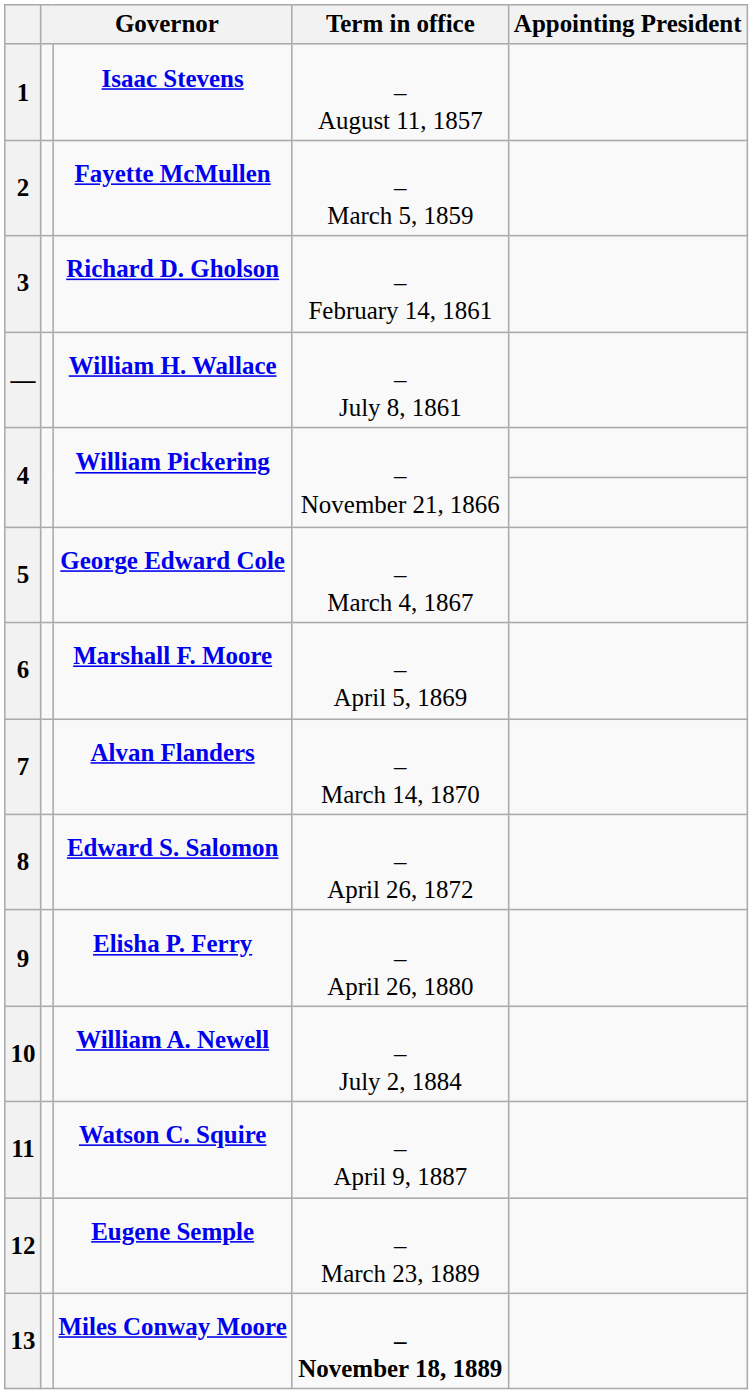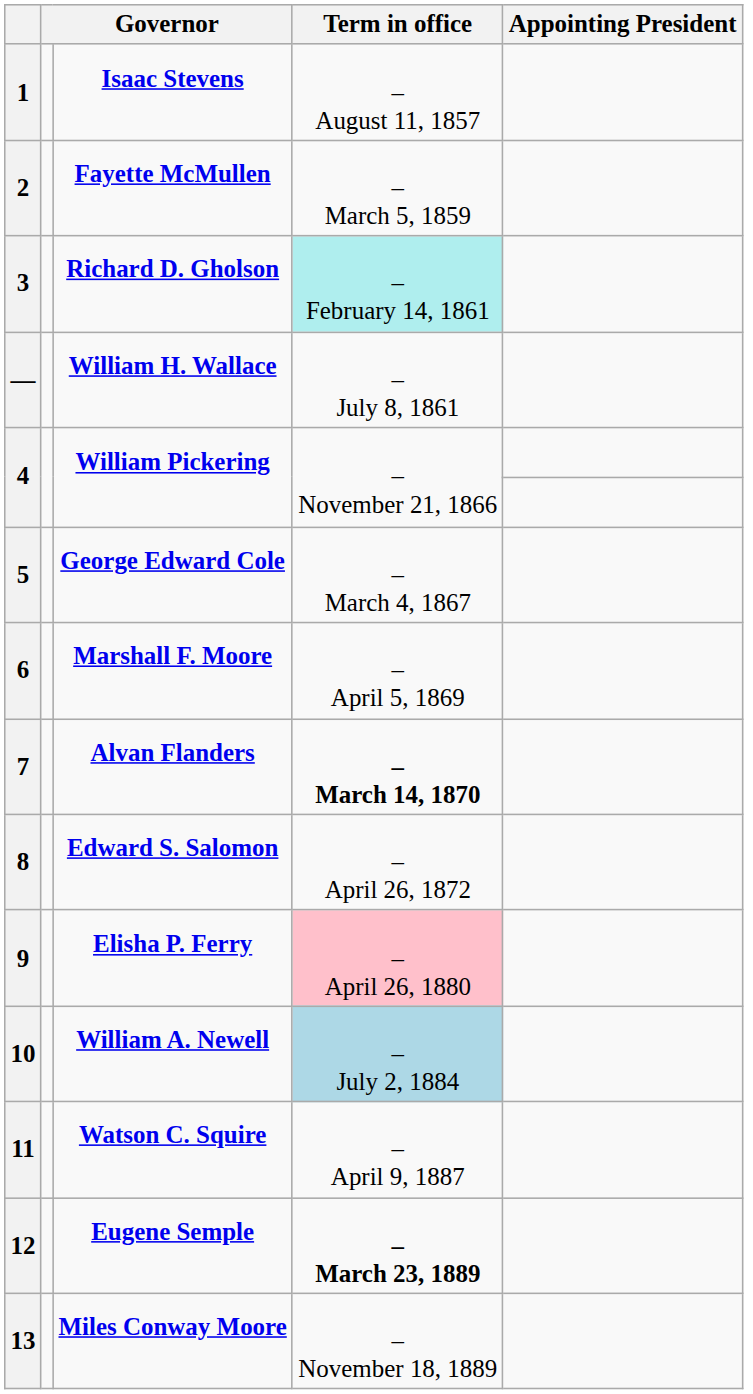3 | Term in office: no background -> paleturquoise background
7 | Term in office: normal -> bold
9 | Term in office: no background -> pink background
10 | Term in office: no background -> lightblue background
12 | Term in office: normal -> bold
13 | Term in office: bold -> normal
